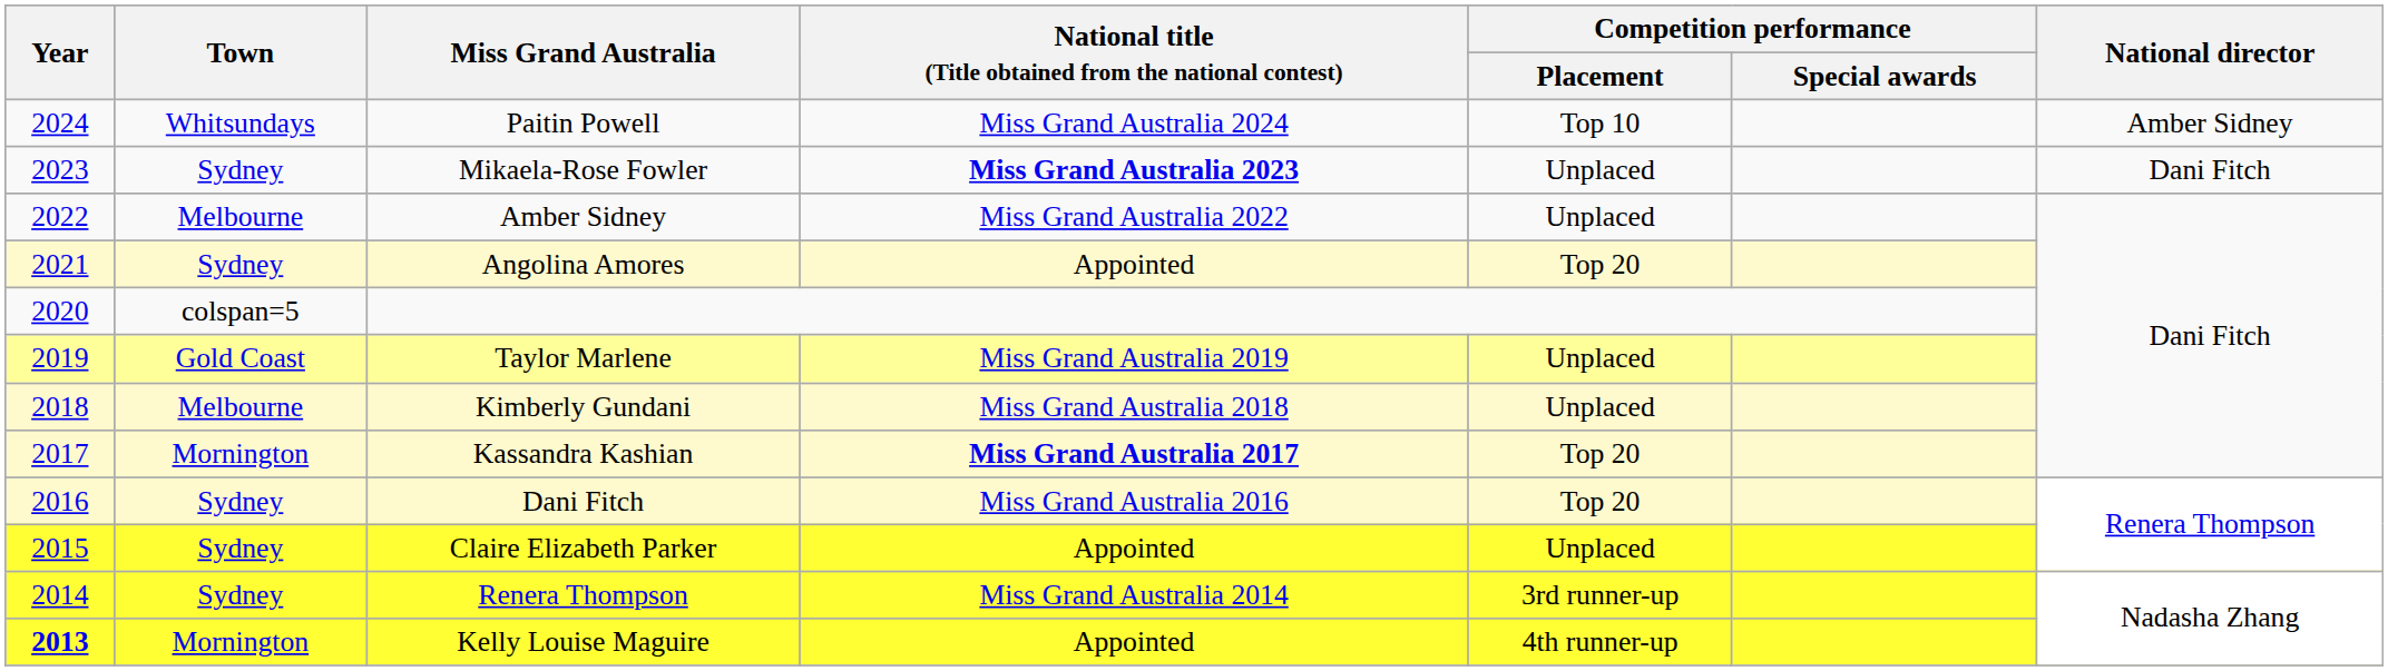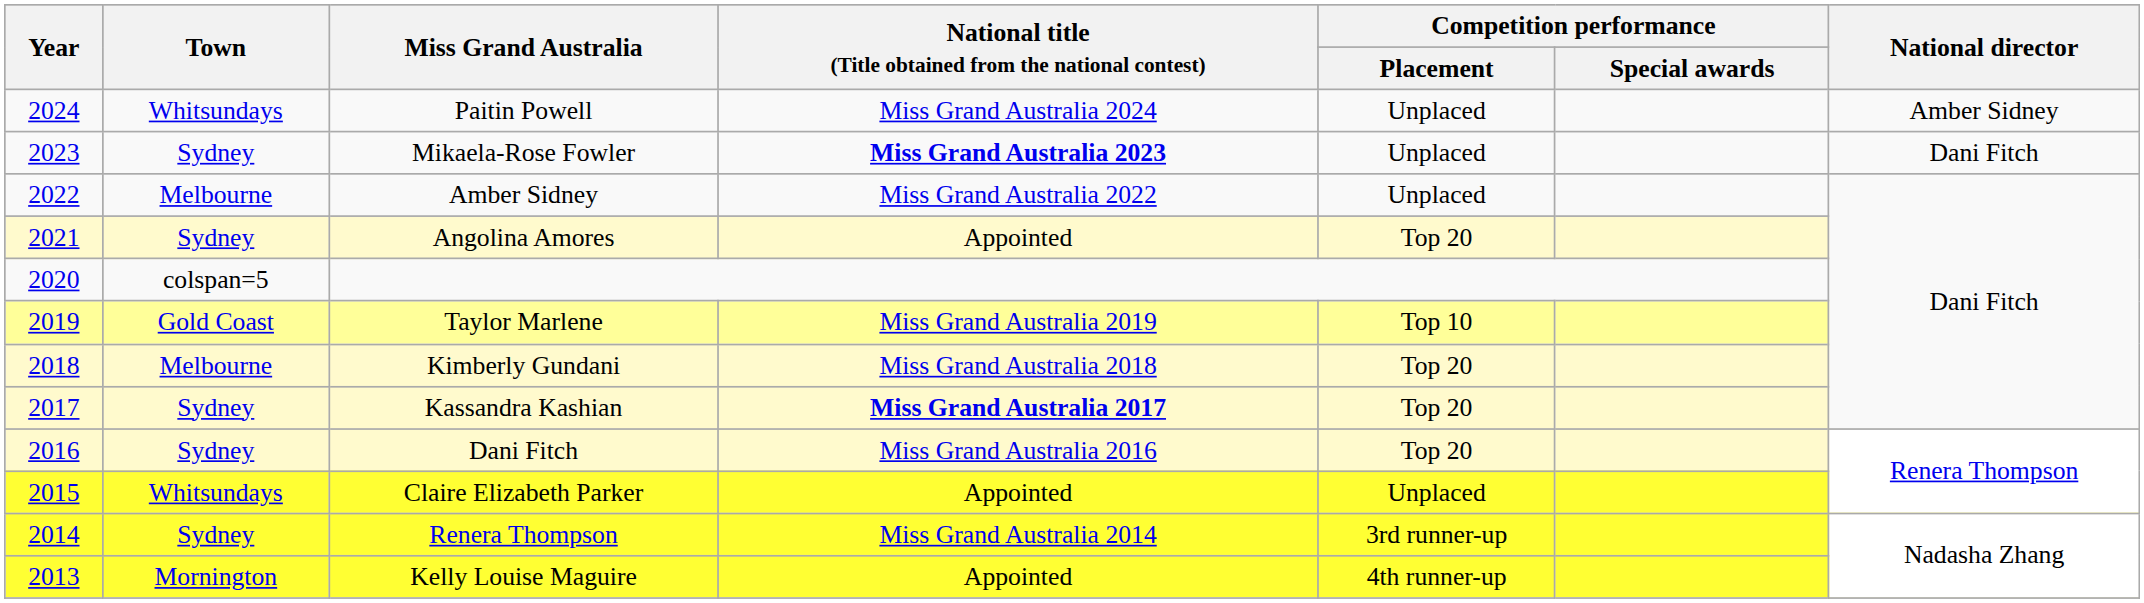Paitin Powell | Competition performance / Placement: Top 10 -> Unplaced
Taylor Marlene | Competition performance / Placement: Unplaced -> Top 10
Kimberly Gundani | Competition performance / Placement: Unplaced -> Top 20
Kassandra Kashian | Town: Mornington -> Sydney
Claire Elizabeth Parker | Town: Sydney -> Whitsundays
Kelly Louise Maguire | Year: bold -> normal
